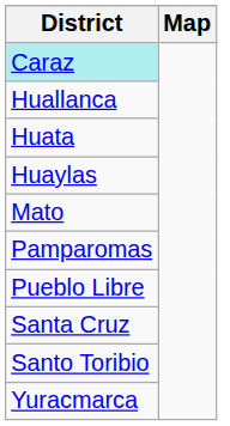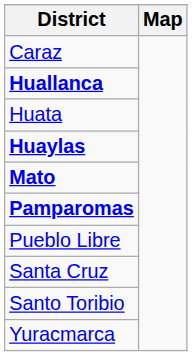Caraz | District: paleturquoise background -> no background
Huallanca | District: normal -> bold
Huaylas | District: normal -> bold
Mato | District: normal -> bold
Pamparomas | District: normal -> bold
